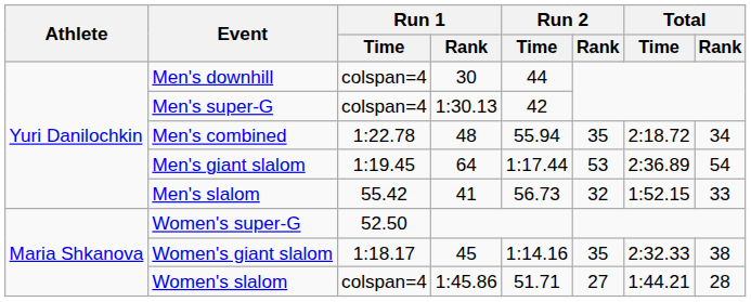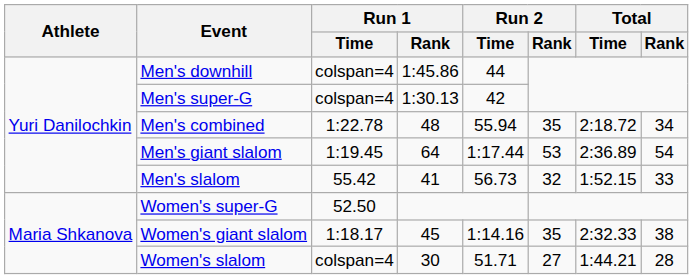Men's downhill | Run 1 / Rank: 30 -> 1:45.86
Women's slalom | Run 1 / Rank: 1:45.86 -> 30
